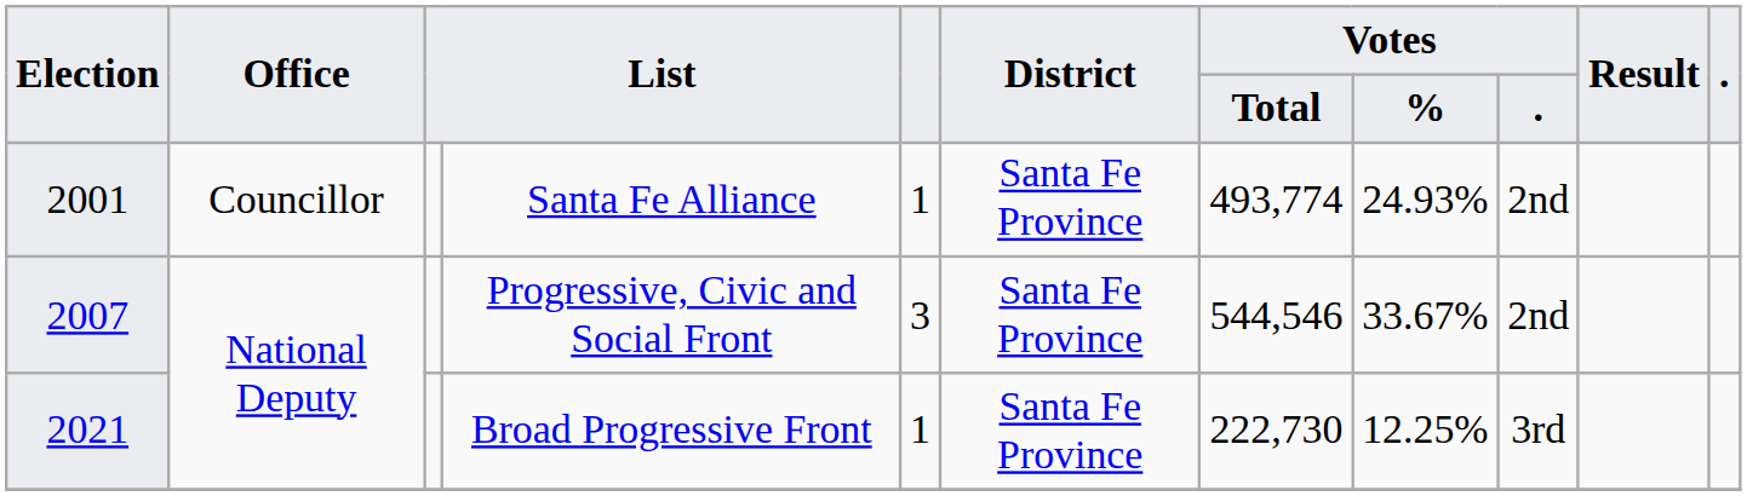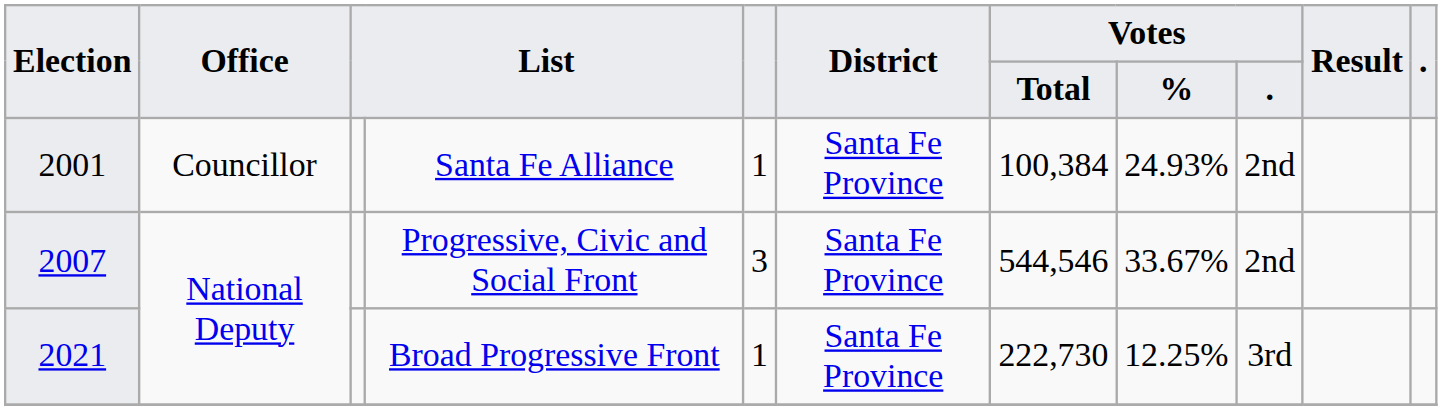Santa Fe Alliance | Votes / Total: 493,774 -> 100,384
